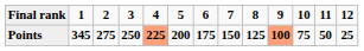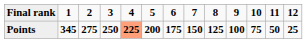Points | column 10: lightsalmon background -> no background
